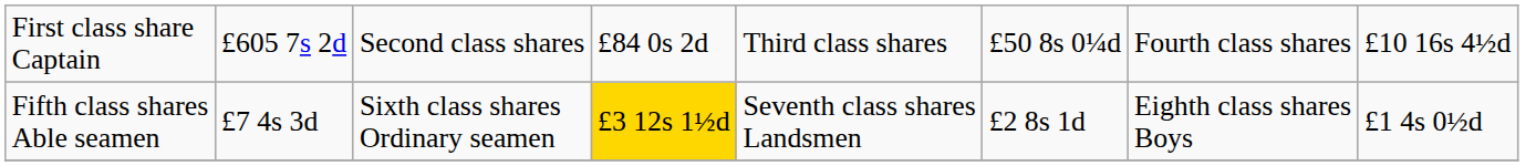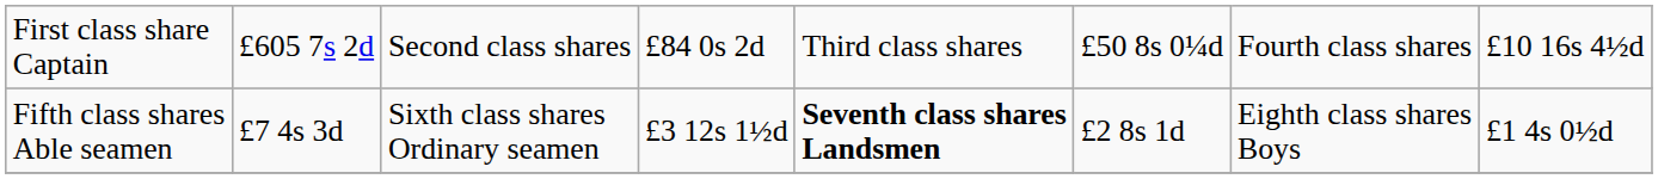Fifth class shares Able seamen | column 4: gold background -> no background
Fifth class shares Able seamen | column 5: normal -> bold
